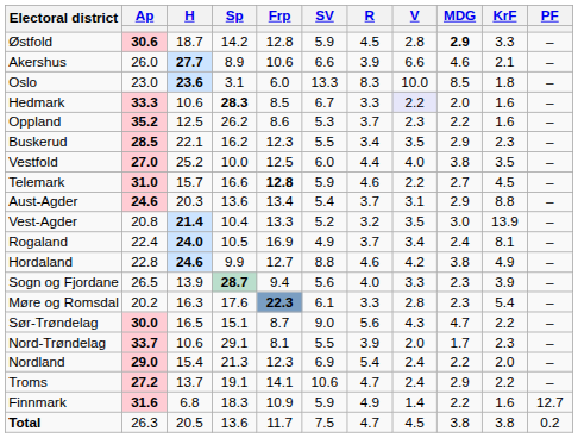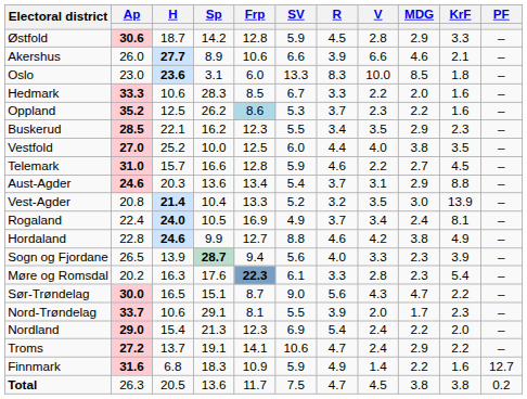Østfold | MDG: bold -> normal
Hedmark | Sp: bold -> normal
Hedmark | V: lavender background -> no background
Oppland | Frp: no background -> lightblue background
Telemark | Frp: bold -> normal
